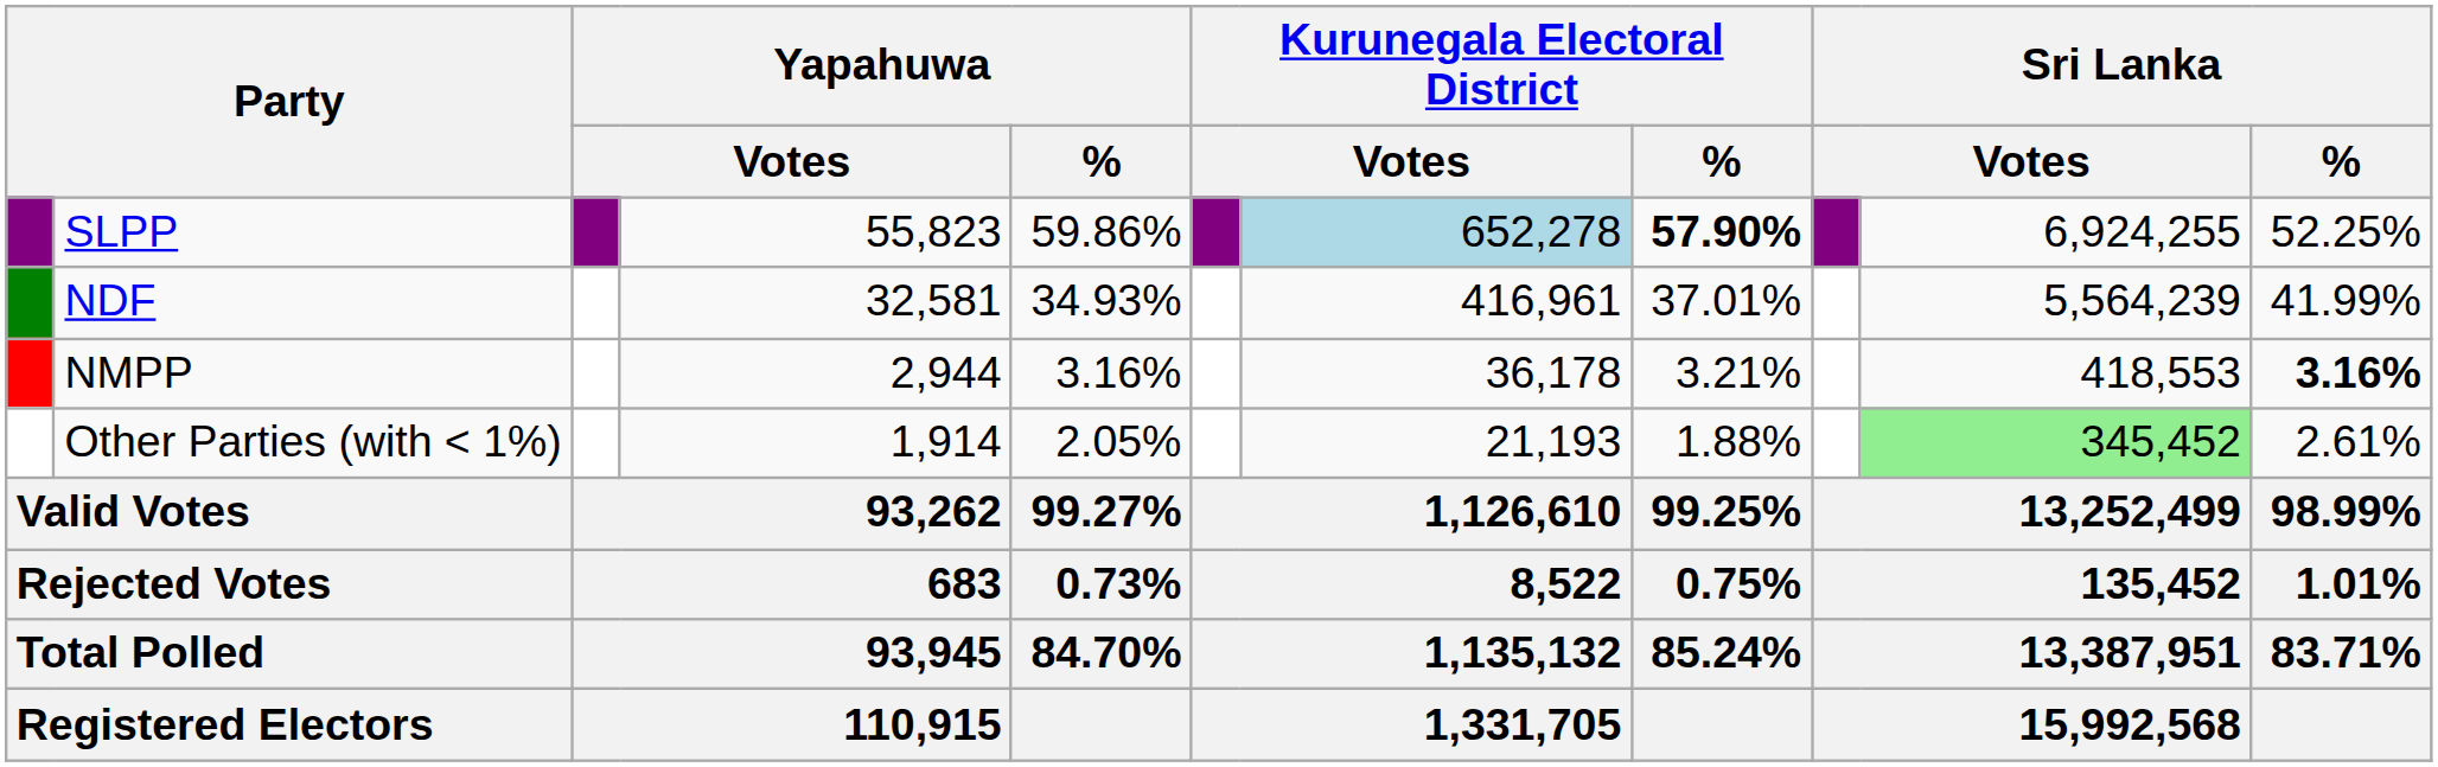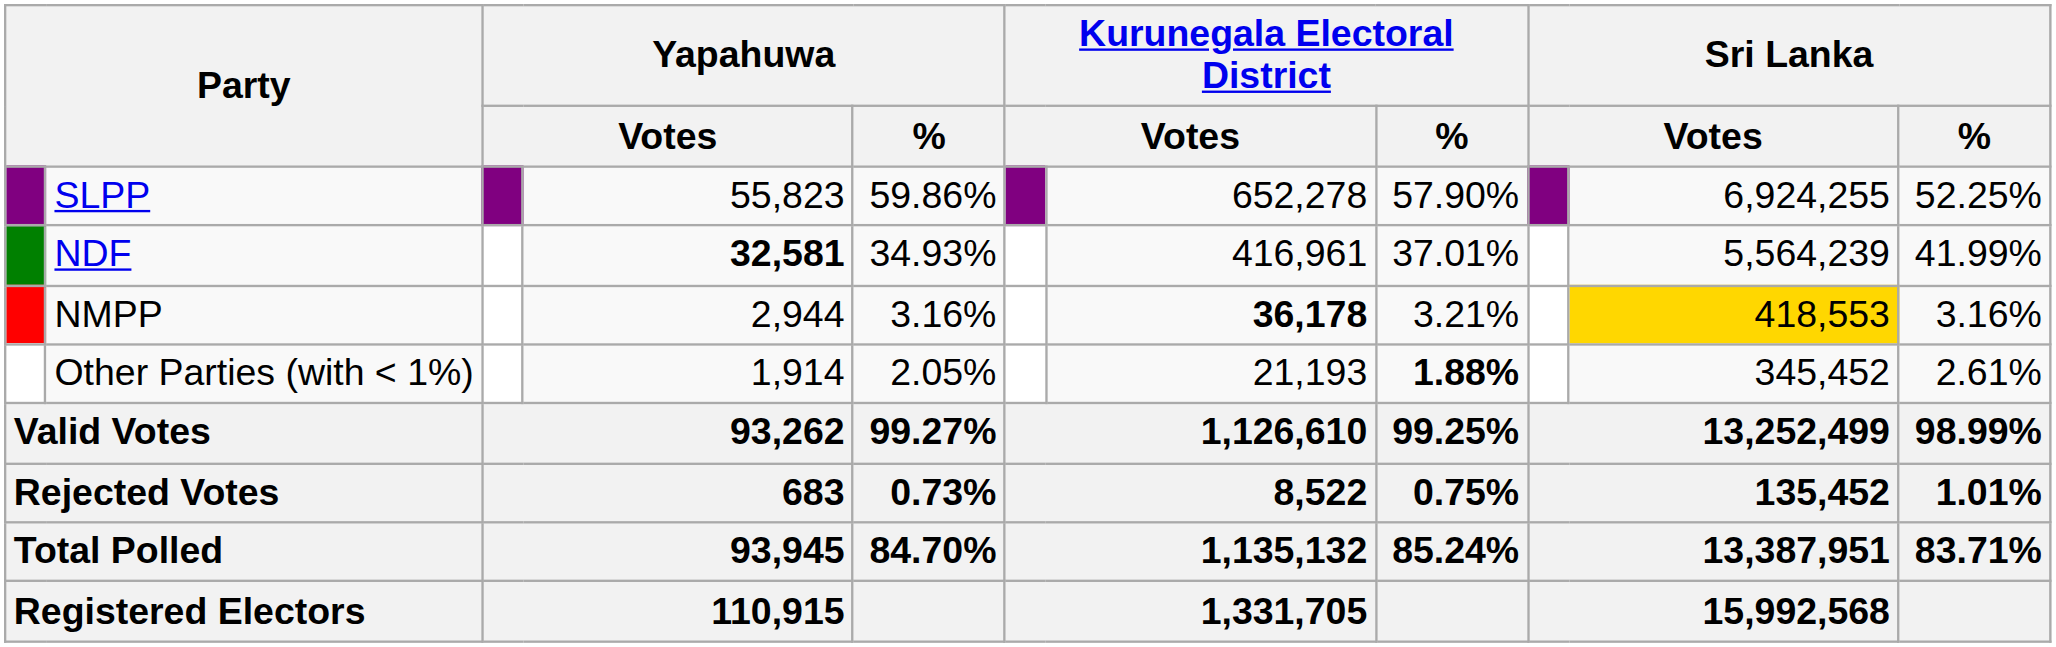SLPP | column 7: lightblue background -> no background
SLPP | Kurunegala Electoral District / %: bold -> normal
NDF | column 4: normal -> bold
NMPP | column 7: normal -> bold
NMPP | column 10: no background -> gold background
NMPP | Sri Lanka / %: bold -> normal
Other Parties (with < 1%) | Kurunegala Electoral District / %: normal -> bold
Other Parties (with < 1%) | column 10: lightgreen background -> no background
